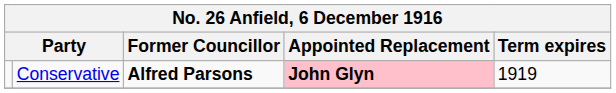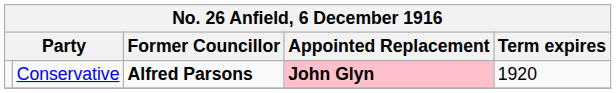Conservative | Term expires: 1919 -> 1920
